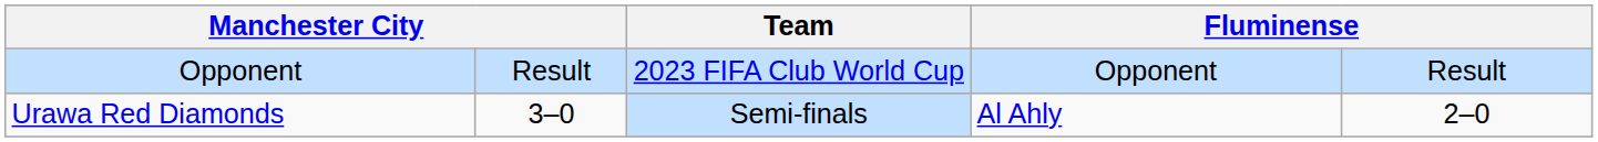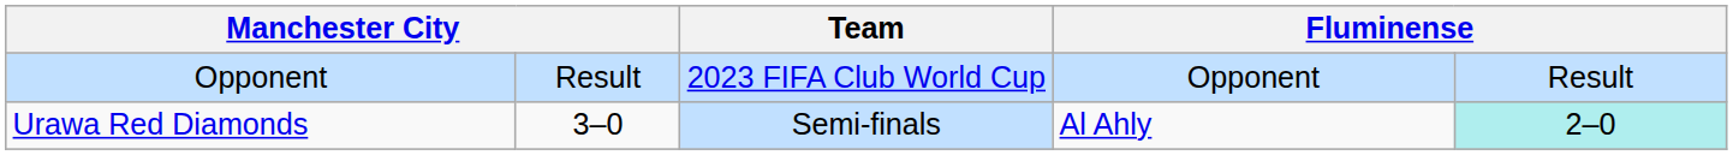Urawa Red Diamonds | column 5: no background -> paleturquoise background
